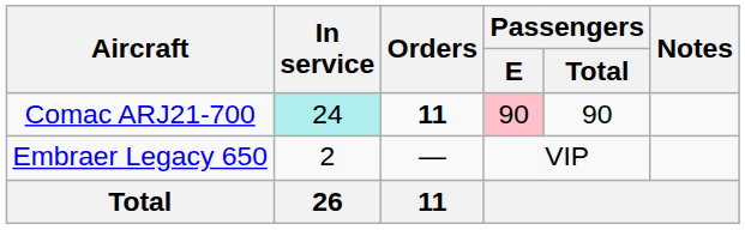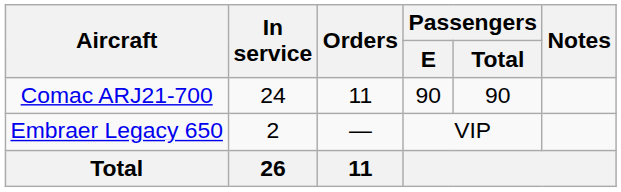Comac ARJ21-700 | In service: paleturquoise background -> no background
Comac ARJ21-700 | Orders: bold -> normal
Comac ARJ21-700 | Passengers / E: pink background -> no background
